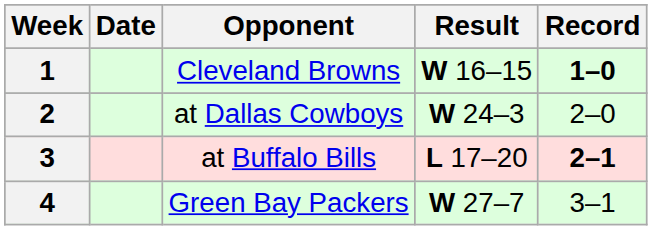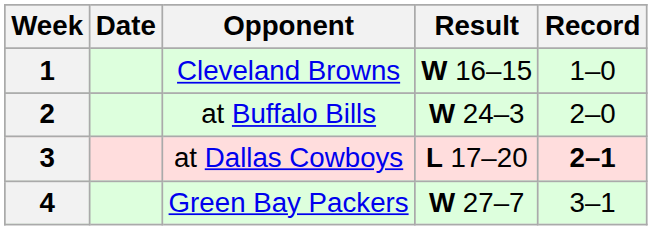1 | Record: bold -> normal
2 | Opponent: at Dallas Cowboys -> at Buffalo Bills
3 | Opponent: at Buffalo Bills -> at Dallas Cowboys
